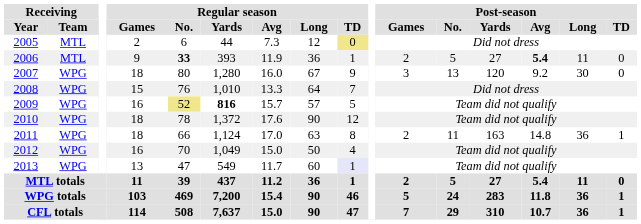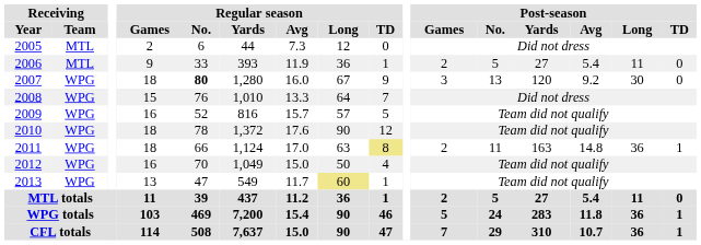2005 | Regular season / TD: khaki background -> no background
2006 | Regular season / No.: bold -> normal
2006 | Post-season / Avg: bold -> normal
2007 | Regular season / No.: normal -> bold
2009 | Regular season / No.: khaki background -> no background
2009 | Regular season / Yards: bold -> normal
2011 | Regular season / TD: no background -> khaki background
2013 | Regular season / Long: no background -> khaki background
2013 | Regular season / TD: lavender background -> no background
